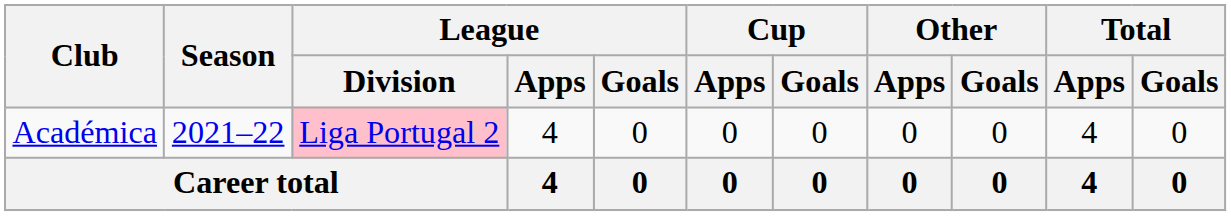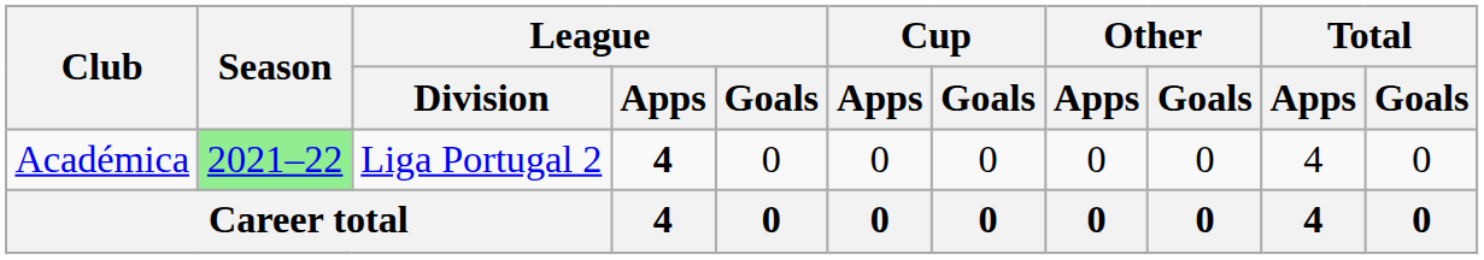Académica | Season: no background -> lightgreen background
Académica | League / Division: pink background -> no background
Académica | League / Apps: normal -> bold
